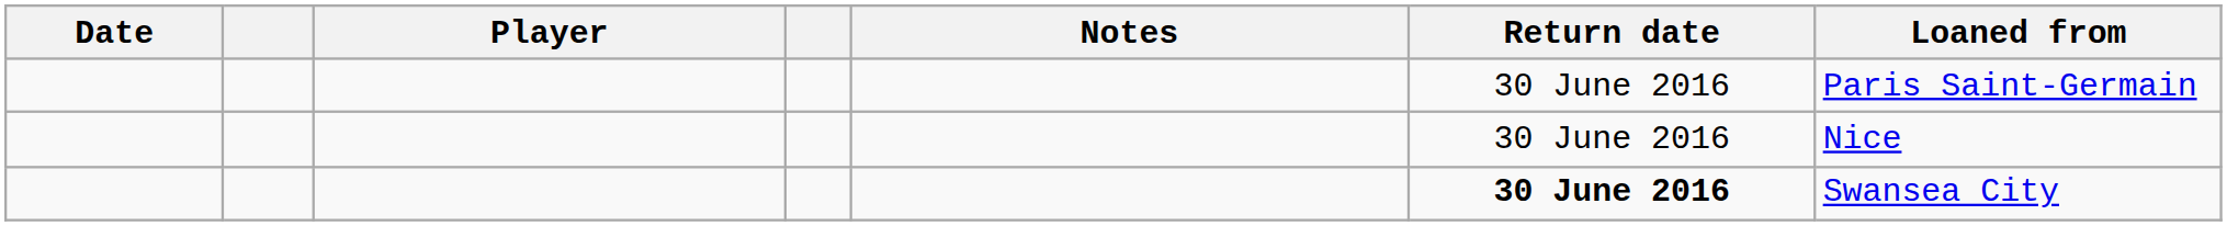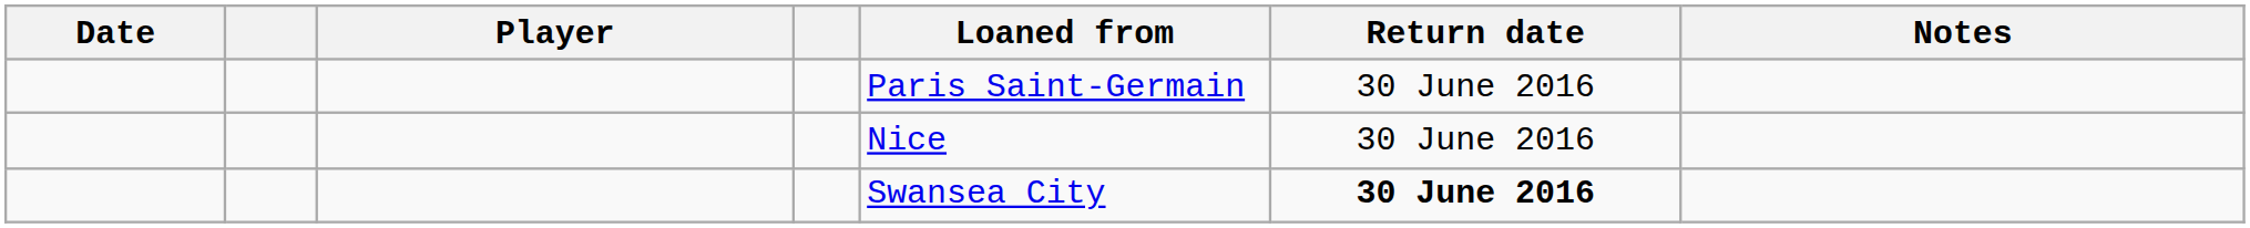columns swapped: Loaned from <-> Notes
